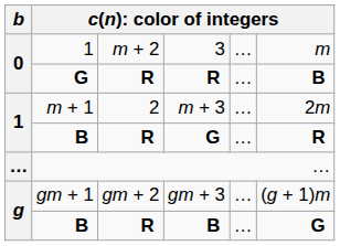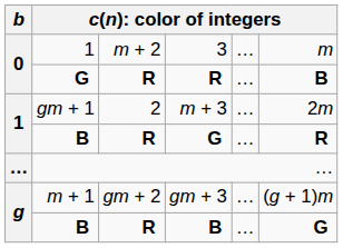m + 3 | column 2: m + 1 -> gm + 1
gm + 3 | column 2: gm + 1 -> m + 1
